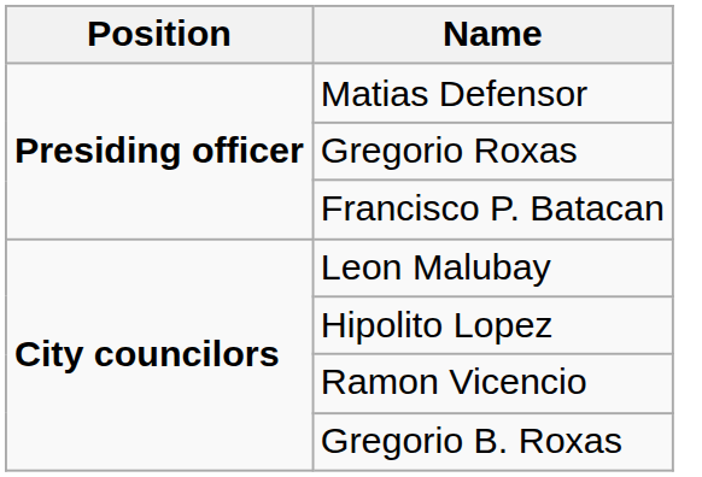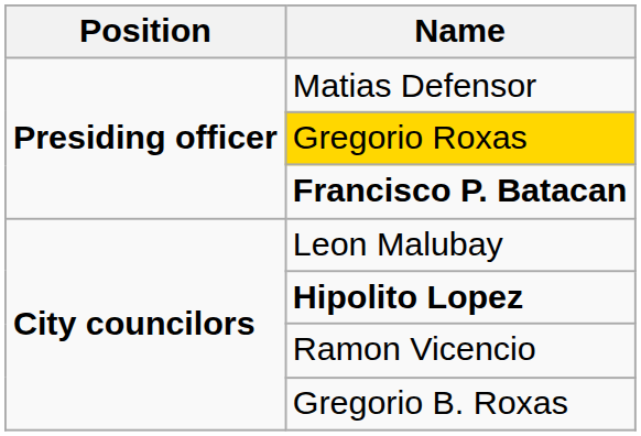Gregorio Roxas | Name: no background -> gold background
Francisco P. Batacan | Name: normal -> bold
Hipolito Lopez | Name: normal -> bold
